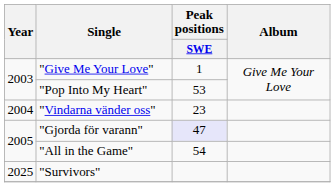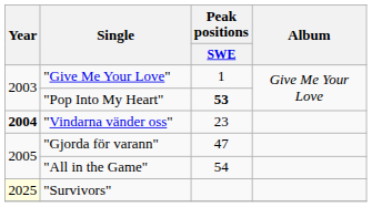"Pop Into My Heart" | Peak positions / SWE: normal -> bold
"Vindarna vänder oss" | Year: normal -> bold
"Gjorda för varann" | Peak positions / SWE: lavender background -> no background
"Survivors" | Year: no background -> lightyellow background
